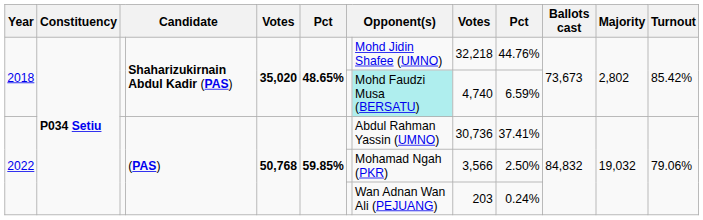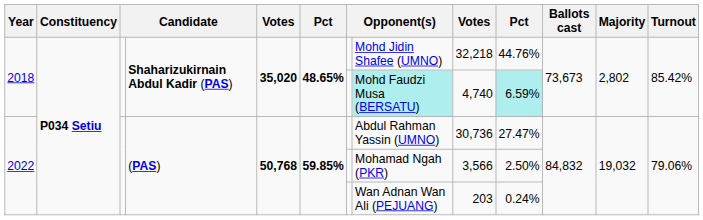row 3 | column 10: no background -> paleturquoise background
row 4 | column 10: 37.41% -> 27.47%
